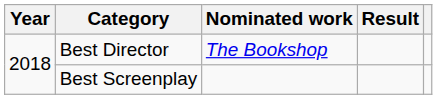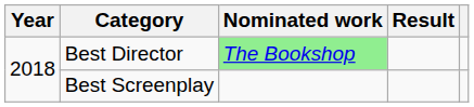Best Director | Nominated work: no background -> lightgreen background
